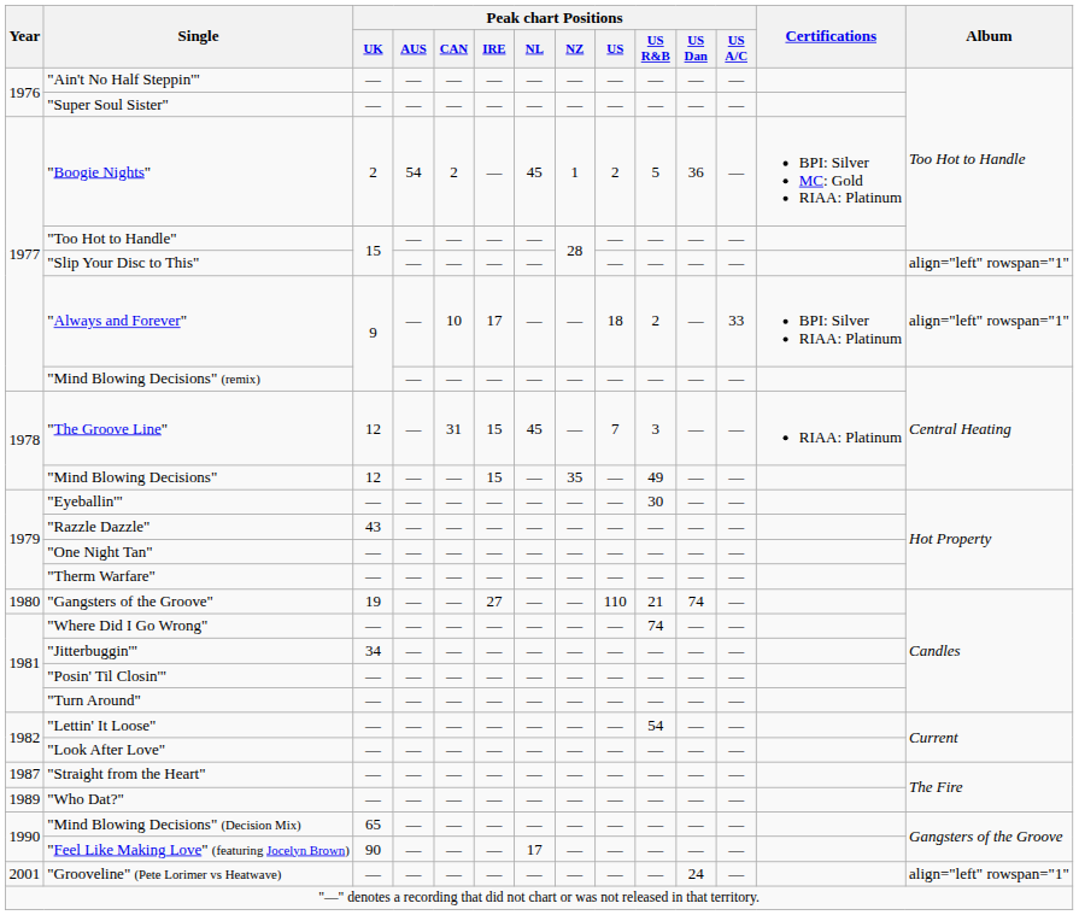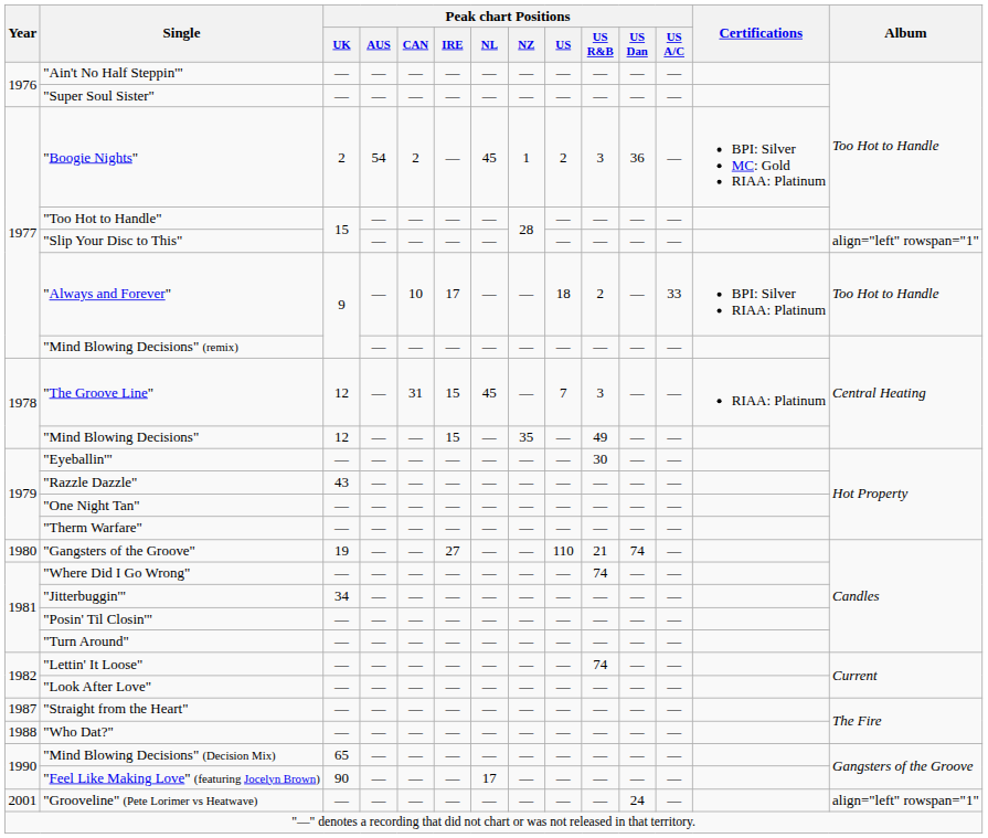"Boogie Nights" | Peak chart Positions / US R&B: 5 -> 3
"Always and Forever" | Album: align="left" rowspan="1" -> Too Hot to Handle
"Lettin' It Loose" | Peak chart Positions / US R&B: 54 -> 74
"Who Dat?" | Year: 1989 -> 1988
